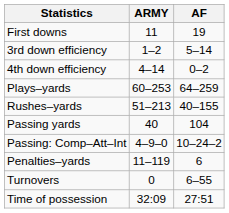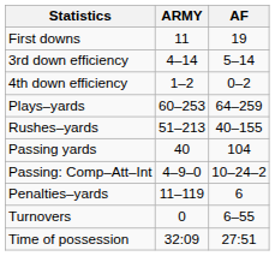3rd down efficiency | ARMY: 1–2 -> 4–14
4th down efficiency | ARMY: 4–14 -> 1–2
